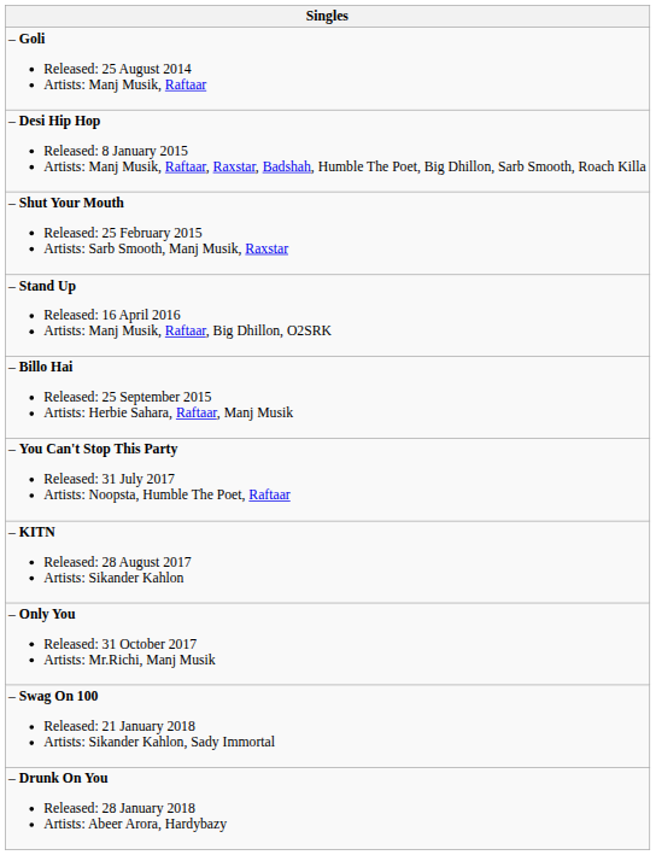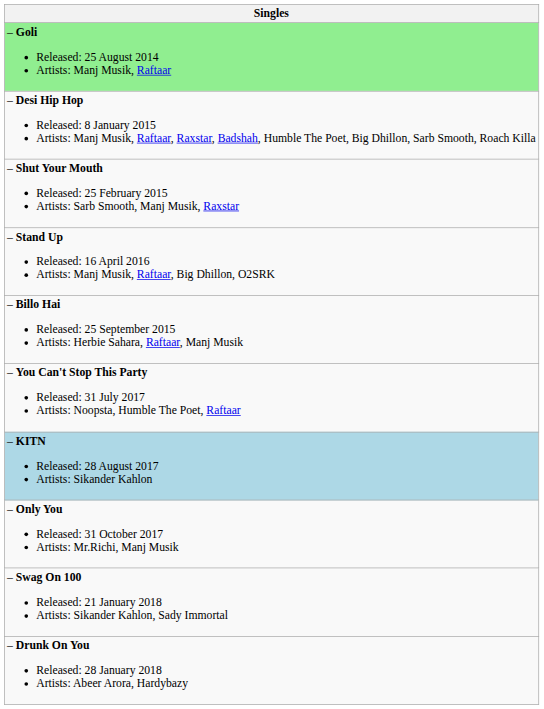row 2 | column 1: no background -> lightgreen background
row 8 | column 1: no background -> lightblue background
